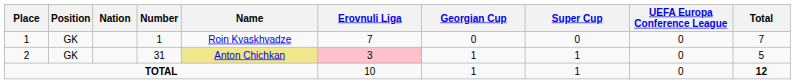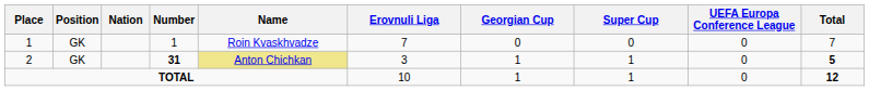2 | Number: normal -> bold
2 | Erovnuli Liga: pink background -> no background
2 | Total: normal -> bold
